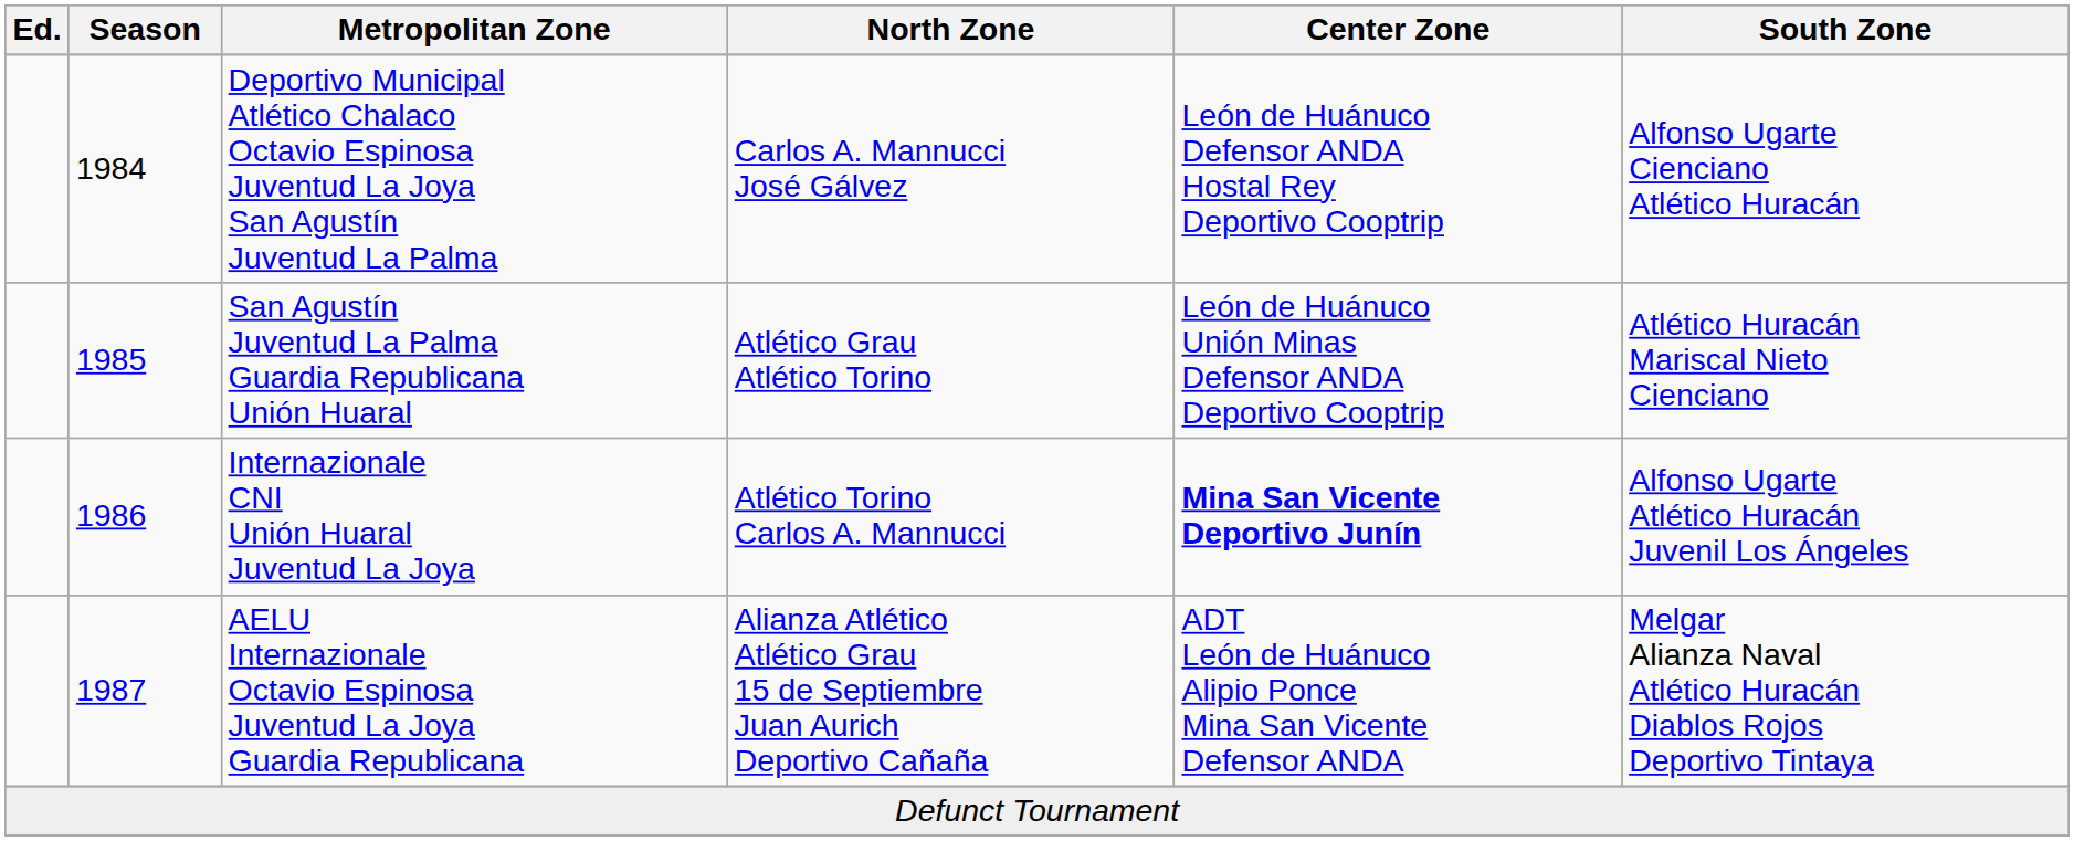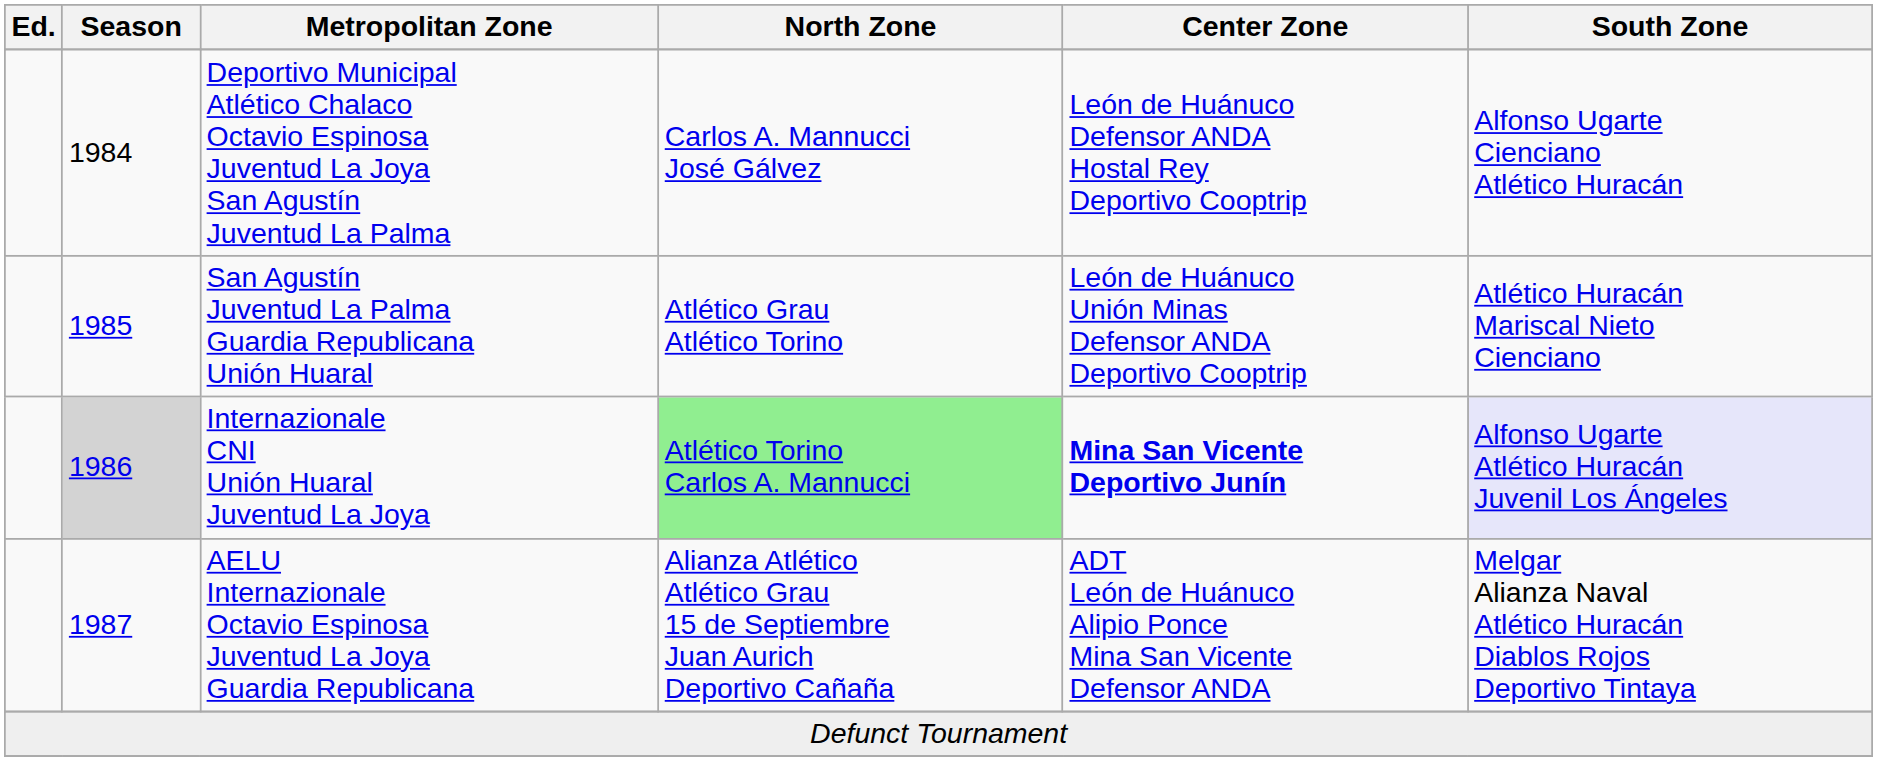Internazionale CNI Unión Huaral Juventud La Joya | Season: no background -> lightgrey background
Internazionale CNI Unión Huaral Juventud La Joya | North Zone: no background -> lightgreen background
Internazionale CNI Unión Huaral Juventud La Joya | South Zone: no background -> lavender background
